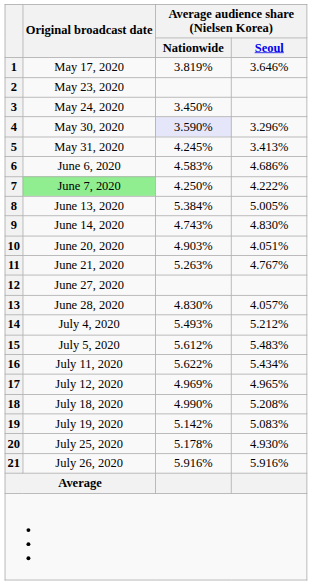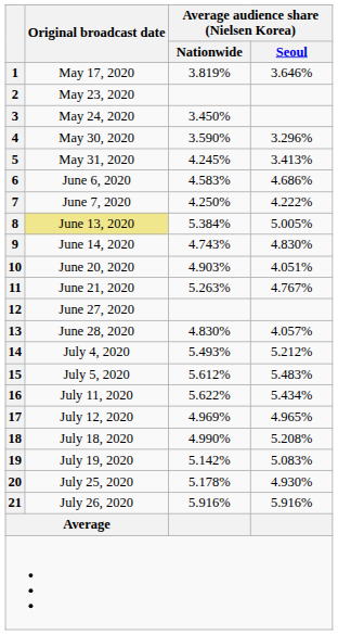4 | Average audience share (Nielsen Korea) / Nationwide: lavender background -> no background
7 | Original broadcast date: lightgreen background -> no background
8 | Original broadcast date: no background -> khaki background
